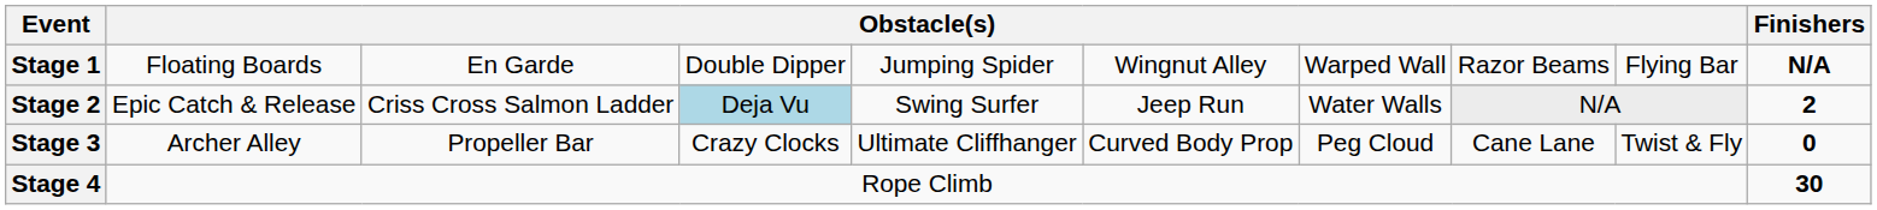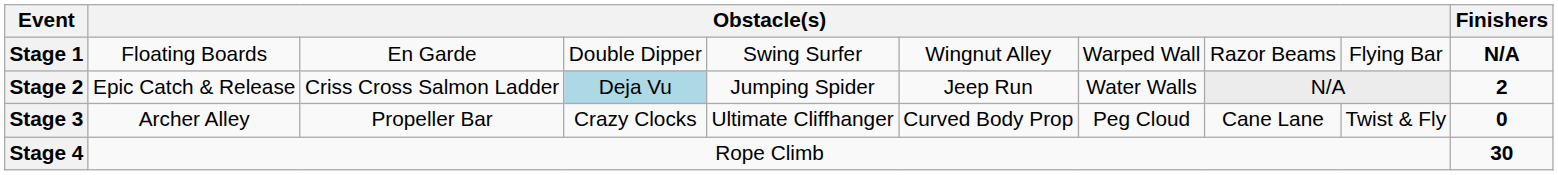Stage 1 | column 5: Jumping Spider -> Swing Surfer
Stage 2 | column 5: Swing Surfer -> Jumping Spider
